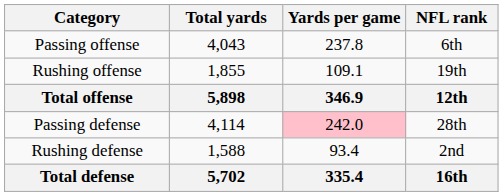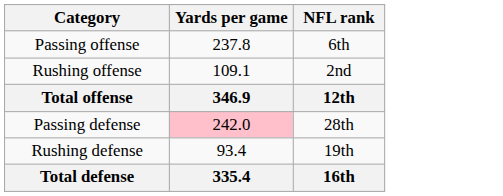- column: Total yards | 4,043 | 1,855 | 5,898 | 4,114 | 1,588 | 5,702
Rushing offense | NFL rank: 19th -> 2nd
Rushing defense | NFL rank: 2nd -> 19th
